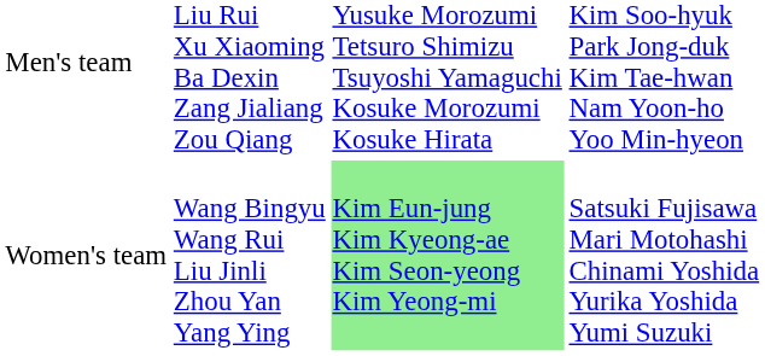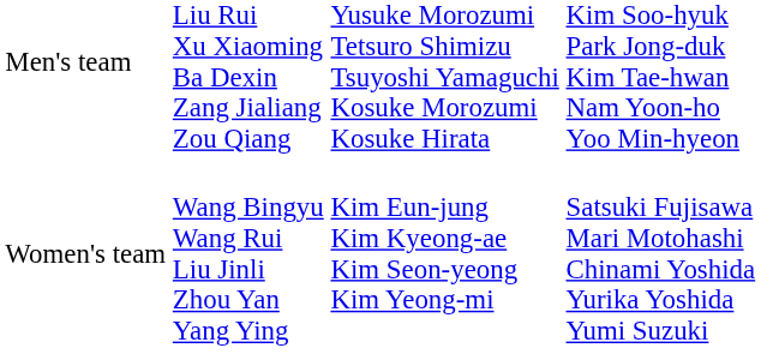Women's team | column 3: lightgreen background -> no background
